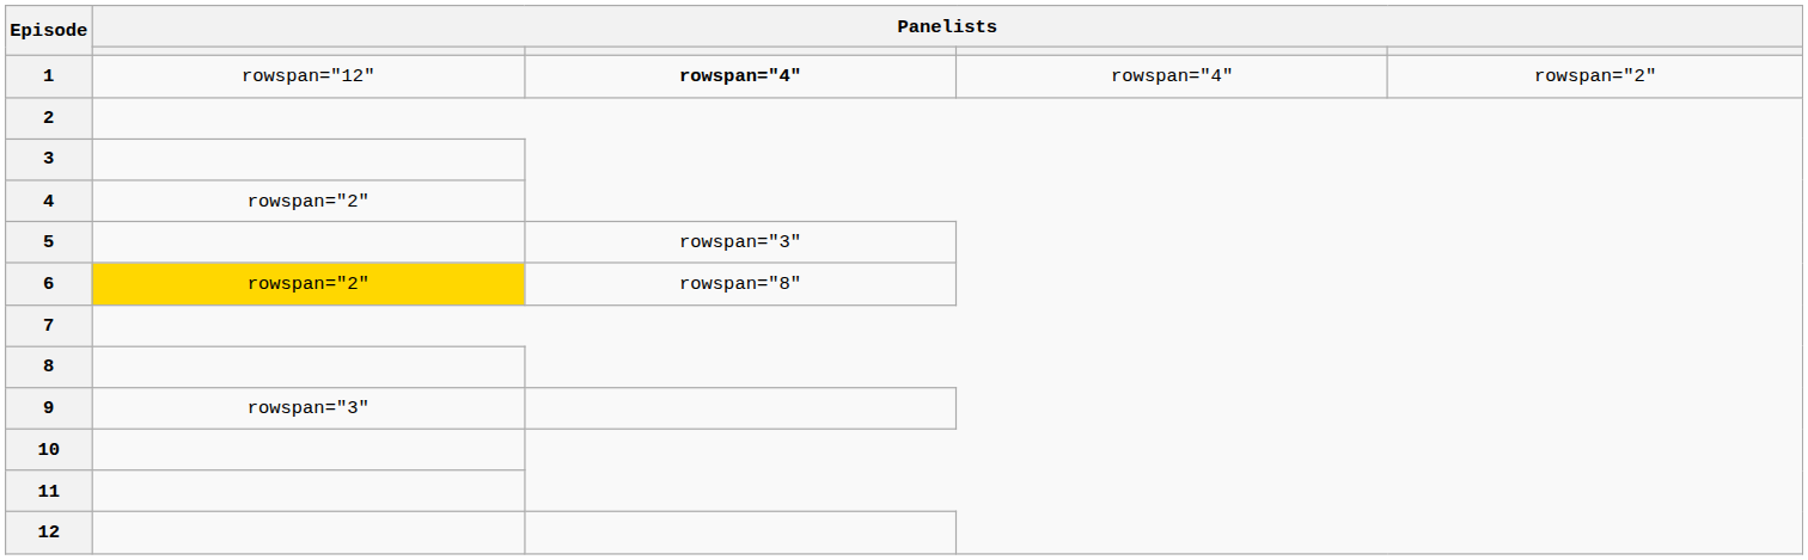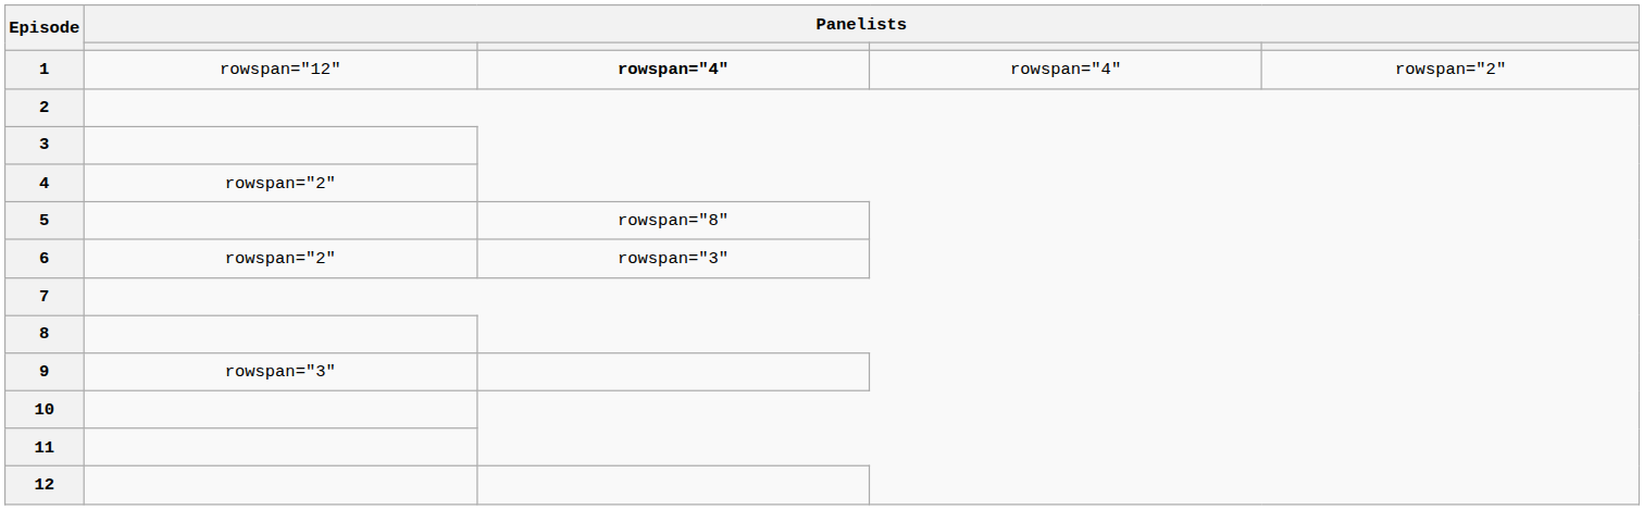5 | column 3: rowspan="3" -> rowspan="8"
6 | column 2: gold background -> no background
6 | column 3: rowspan="8" -> rowspan="3"
